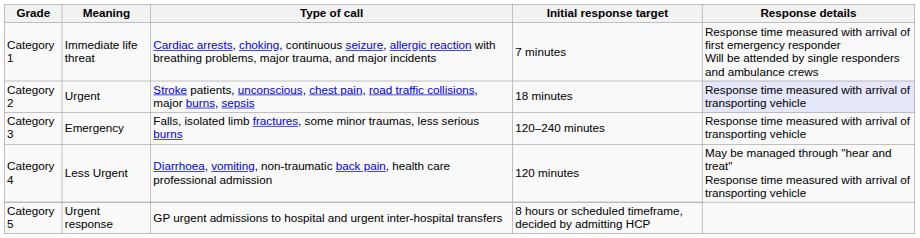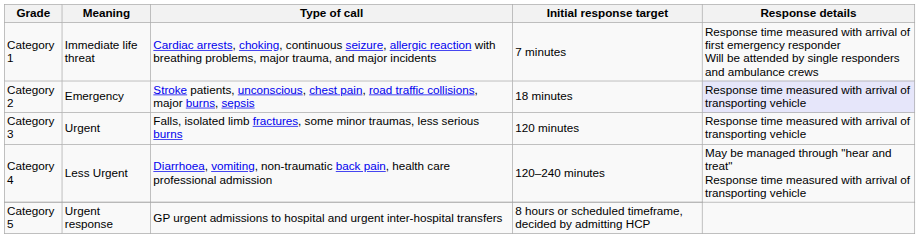Category 2 | Meaning: Urgent -> Emergency
Category 3 | Meaning: Emergency -> Urgent
Category 3 | Initial response target: 120–240 minutes -> 120 minutes
Category 4 | Initial response target: 120 minutes -> 120–240 minutes
